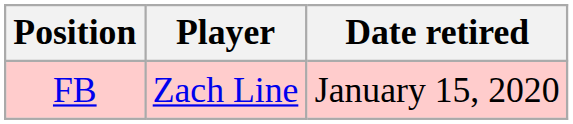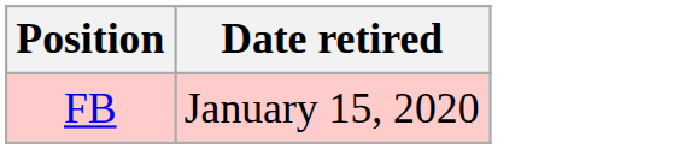- column: Player | Zach Line
